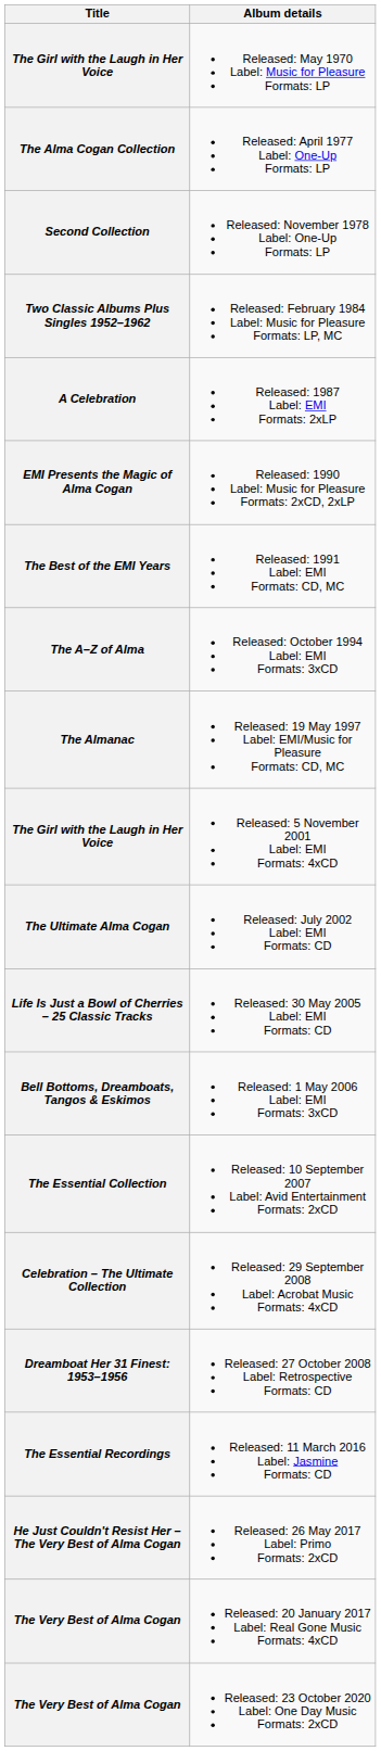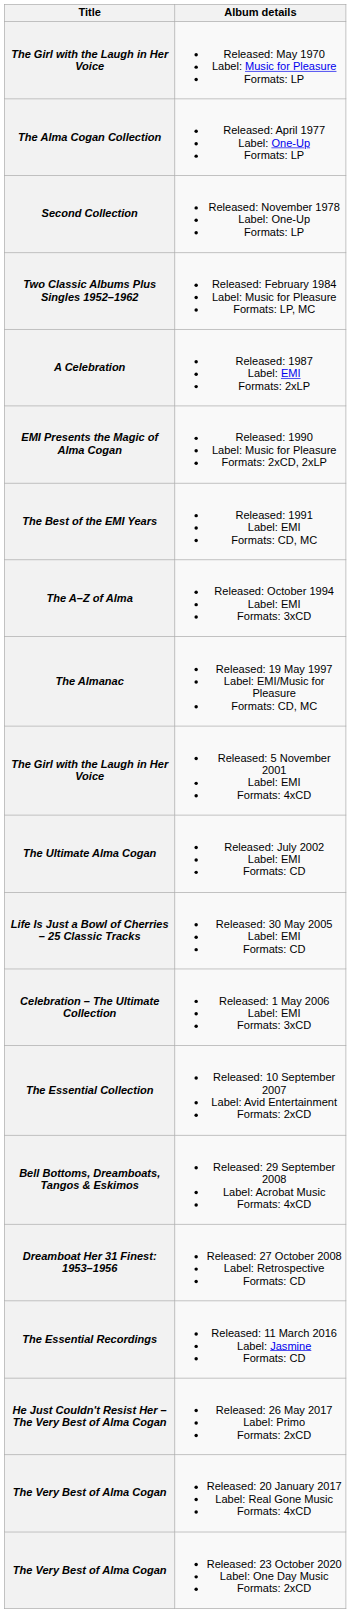row 14 | Title: Bell Bottoms, Dreamboats, Tangos & Eskimos -> Celebration – The Ultimate Collection
row 16 | Title: Celebration – The Ultimate Collection -> Bell Bottoms, Dreamboats, Tangos & Eskimos
